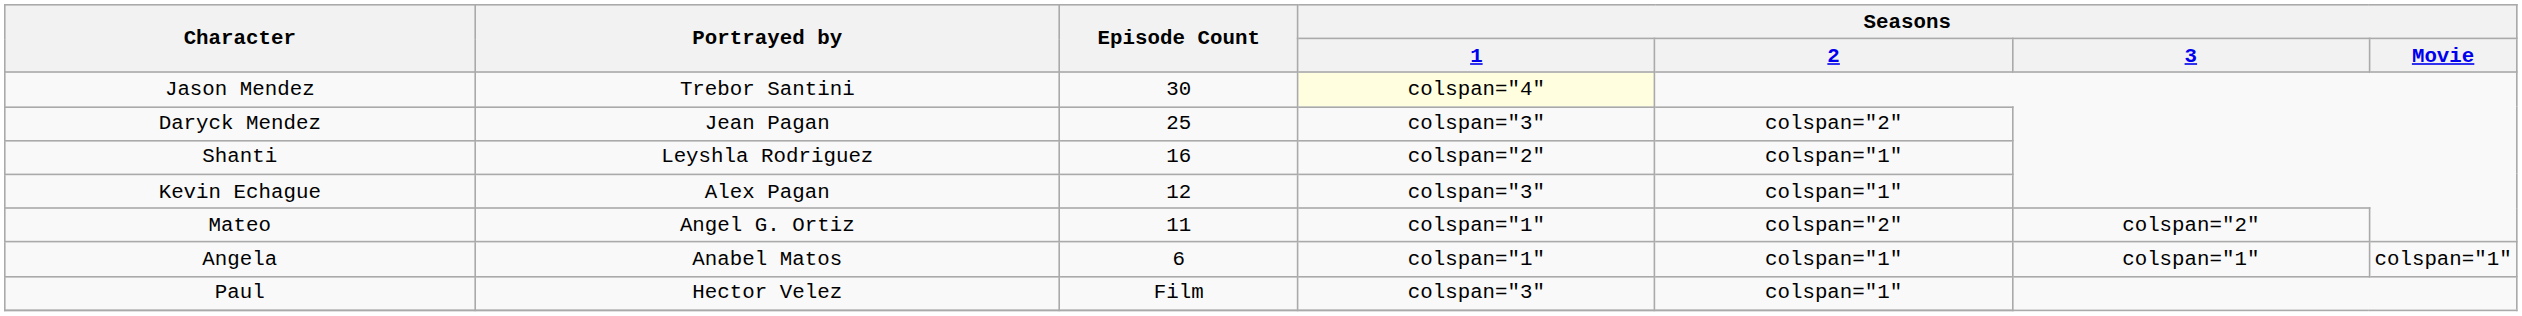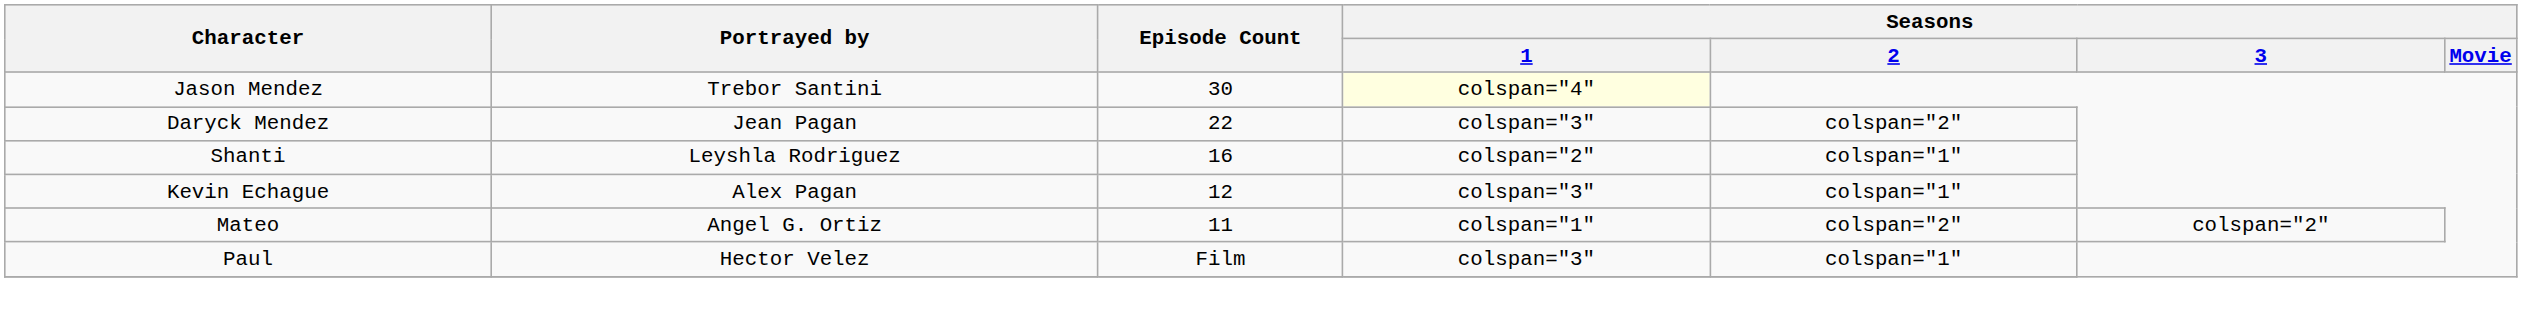Daryck Mendez | Episode Count: 25 -> 22
- row: Angela | Anabel Matos | 6 | colspan="1" | colspan="1" | colspan="1" | colspan="1"
